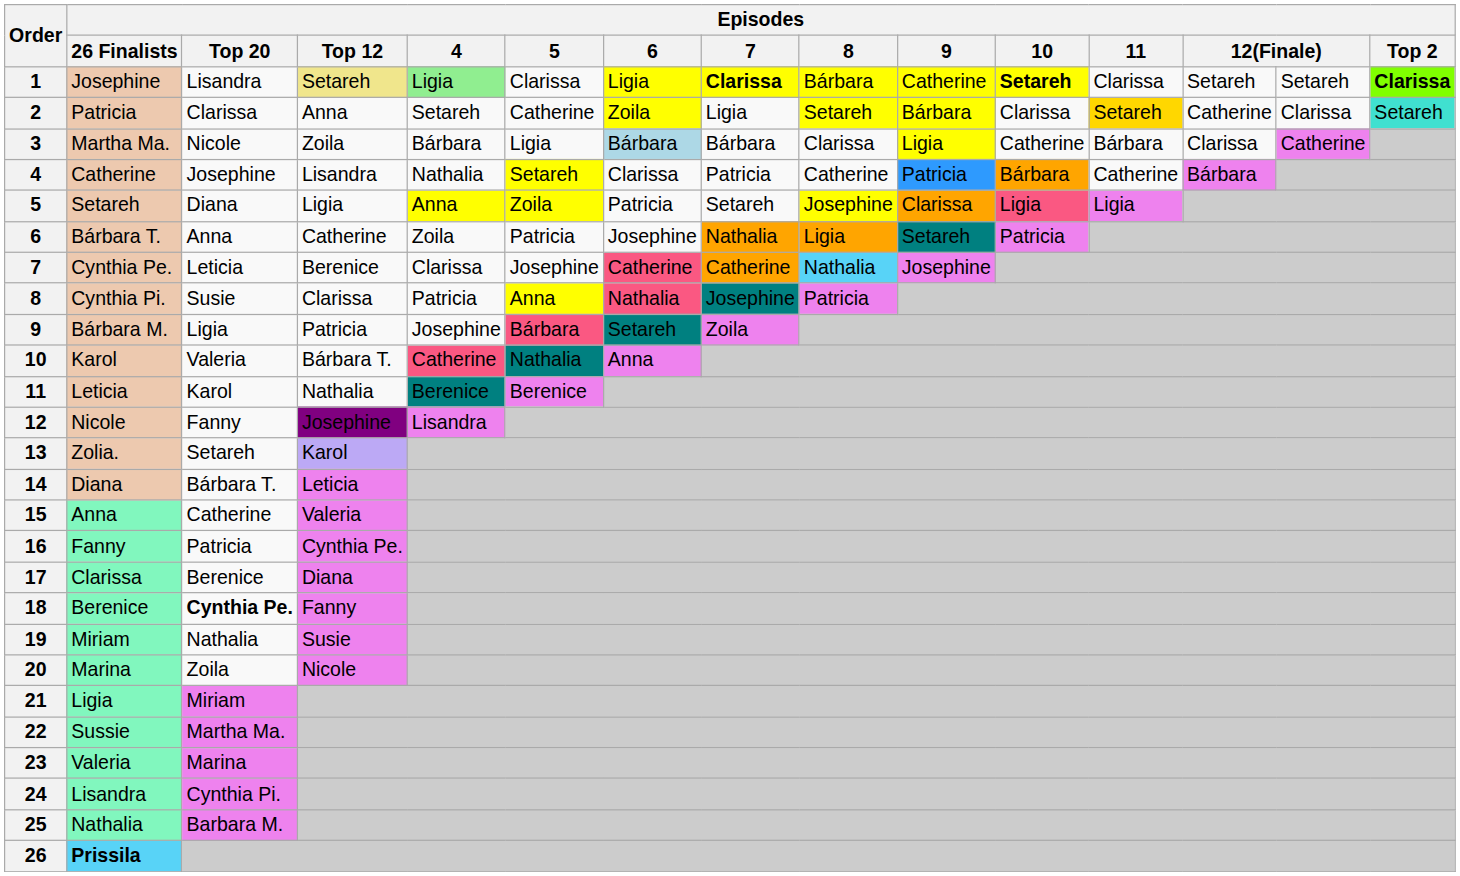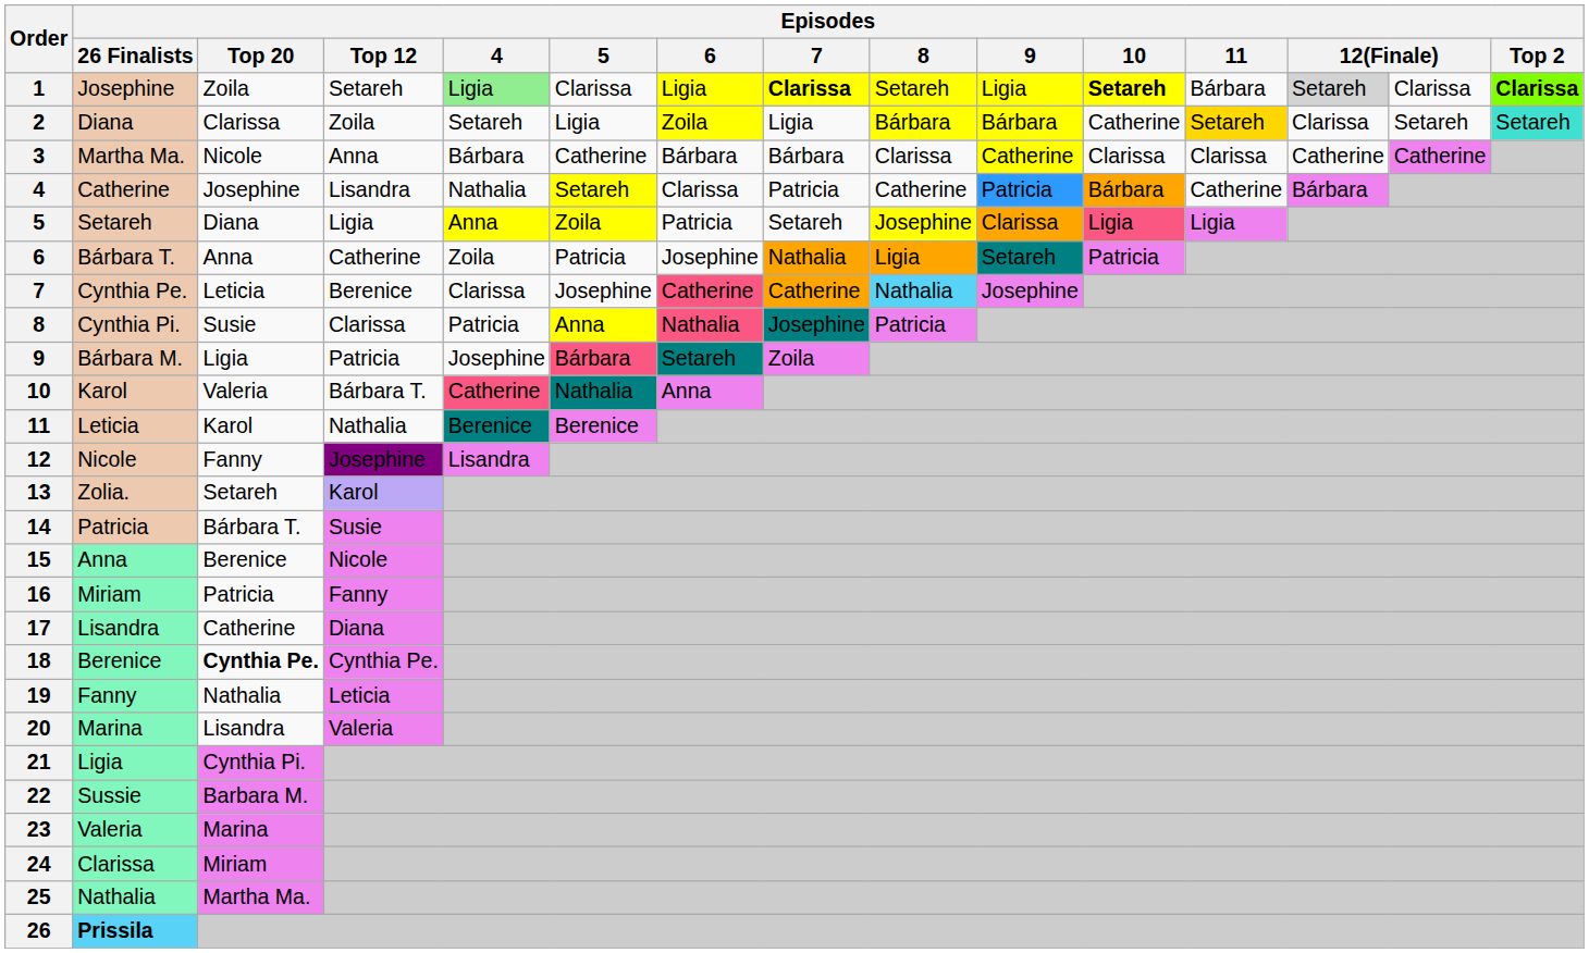1 | Episodes / Top 20: Lisandra -> Zoila
1 | Episodes / Top 12: khaki background -> no background
1 | Episodes / 8: Bárbara -> Setareh
1 | Episodes / 9: Catherine -> Ligia
1 | Episodes / 11: Clarissa -> Bárbara
1 | column 13: no background -> lightgrey background
1 | column 14: Setareh -> Clarissa
2 | Episodes / 26 Finalists: Patricia -> Diana
2 | Episodes / Top 12: Anna -> Zoila
2 | Episodes / 5: Catherine -> Ligia
2 | Episodes / 8: Setareh -> Bárbara
2 | Episodes / 10: Clarissa -> Catherine
2 | column 13: Catherine -> Clarissa
2 | column 14: Clarissa -> Setareh
3 | Episodes / Top 12: Zoila -> Anna
3 | Episodes / 5: Ligia -> Catherine
3 | Episodes / 6: lightblue background -> no background
3 | Episodes / 9: Ligia -> Catherine
3 | Episodes / 10: Catherine -> Clarissa
3 | Episodes / 11: Bárbara -> Clarissa
3 | column 13: Clarissa -> Catherine
14 | Episodes / 26 Finalists: Diana -> Patricia
14 | Episodes / Top 12: Leticia -> Susie
15 | Episodes / Top 20: Catherine -> Berenice
15 | Episodes / Top 12: Valeria -> Nicole
16 | Episodes / 26 Finalists: Fanny -> Miriam
16 | Episodes / Top 12: Cynthia Pe. -> Fanny
17 | Episodes / 26 Finalists: Clarissa -> Lisandra
17 | Episodes / Top 20: Berenice -> Catherine
18 | Episodes / Top 12: Fanny -> Cynthia Pe.
19 | Episodes / 26 Finalists: Miriam -> Fanny
19 | Episodes / Top 12: Susie -> Leticia
20 | Episodes / Top 20: Zoila -> Lisandra
20 | Episodes / Top 12: Nicole -> Valeria
21 | Episodes / Top 20: Miriam -> Cynthia Pi.
22 | Episodes / Top 20: Martha Ma. -> Barbara M.
24 | Episodes / 26 Finalists: Lisandra -> Clarissa
24 | Episodes / Top 20: Cynthia Pi. -> Miriam
25 | Episodes / Top 20: Barbara M. -> Martha Ma.
